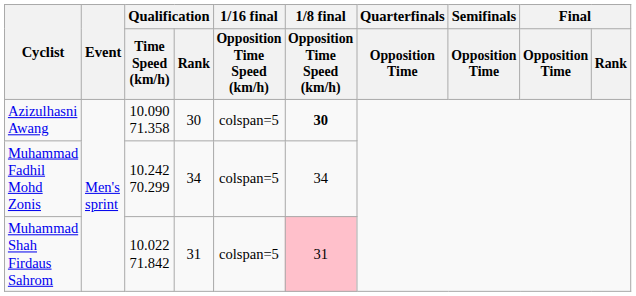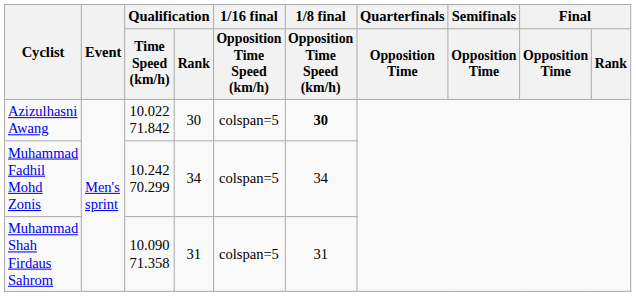Azizulhasni Awang | Qualification / Time Speed (km/h): 10.090 71.358 -> 10.022 71.842
Muhammad Shah Firdaus Sahrom | Qualification / Time Speed (km/h): 10.022 71.842 -> 10.090 71.358
Muhammad Shah Firdaus Sahrom | 1/8 final / Opposition Time Speed (km/h): pink background -> no background
